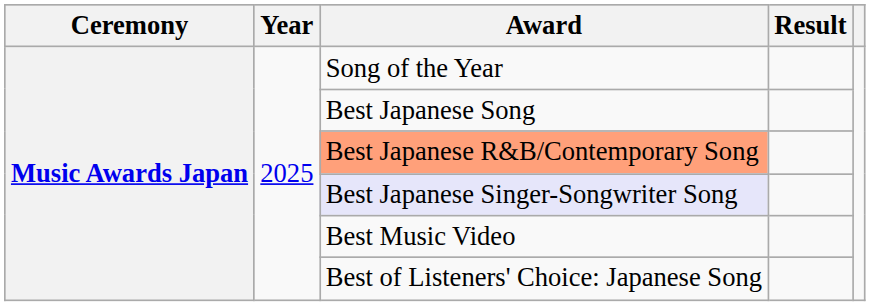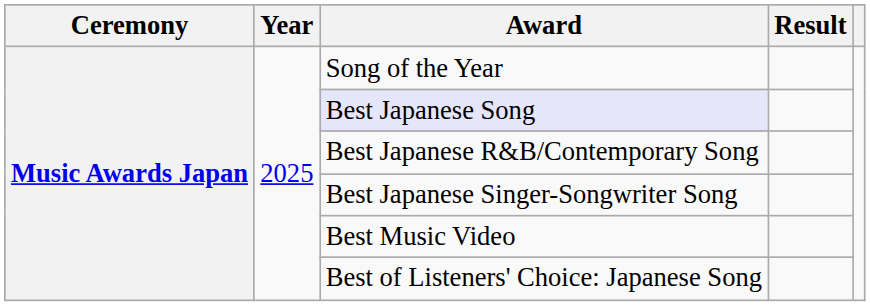Best Japanese Song | Award: no background -> lavender background
Best Japanese R&B/Contemporary Song | Award: lightsalmon background -> no background
Best Japanese Singer-Songwriter Song | Award: lavender background -> no background
